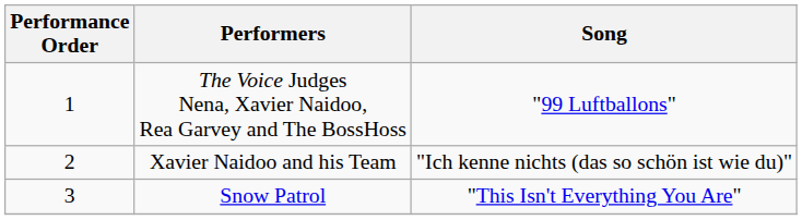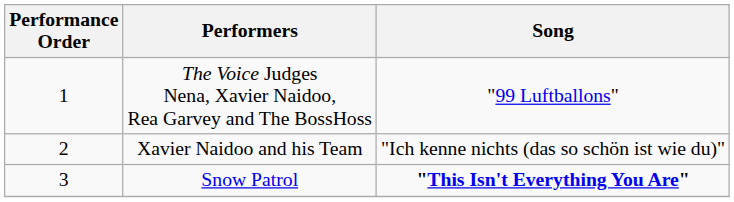Snow Patrol | Song: normal -> bold
